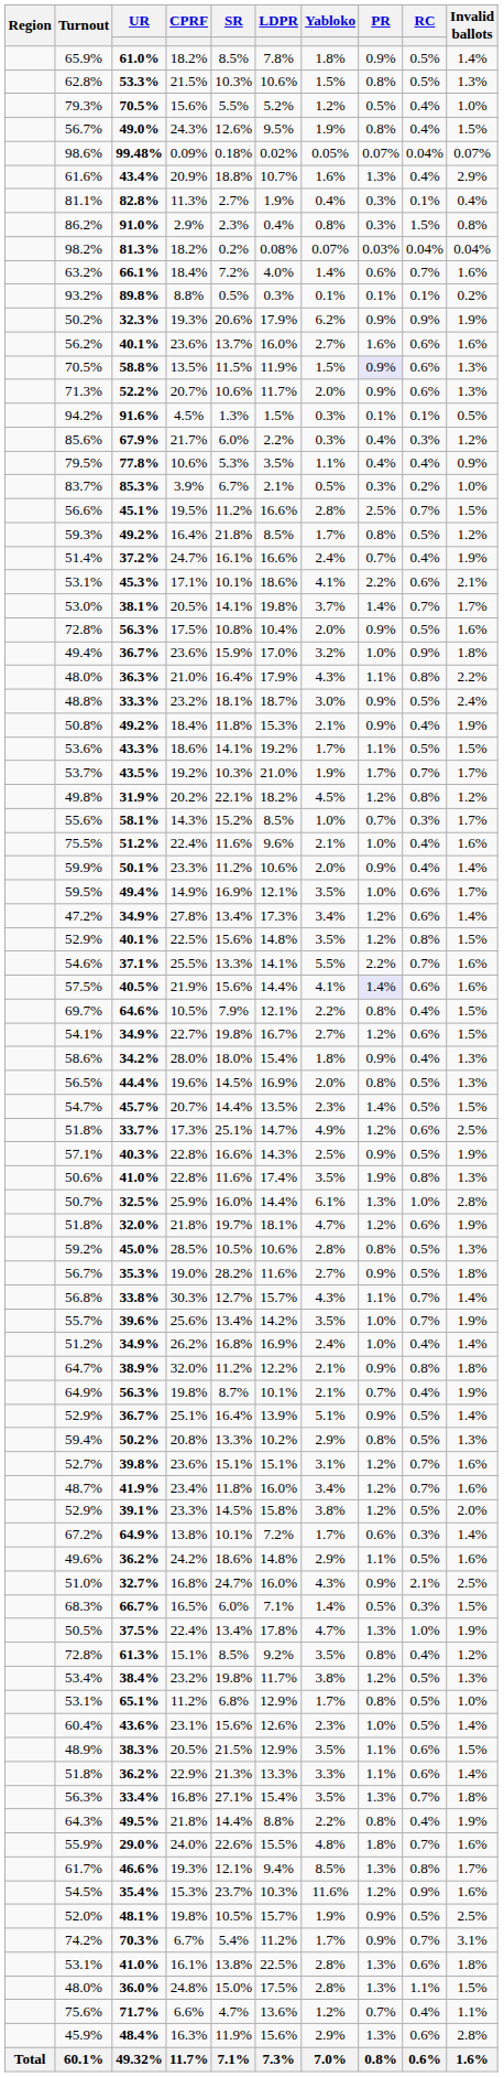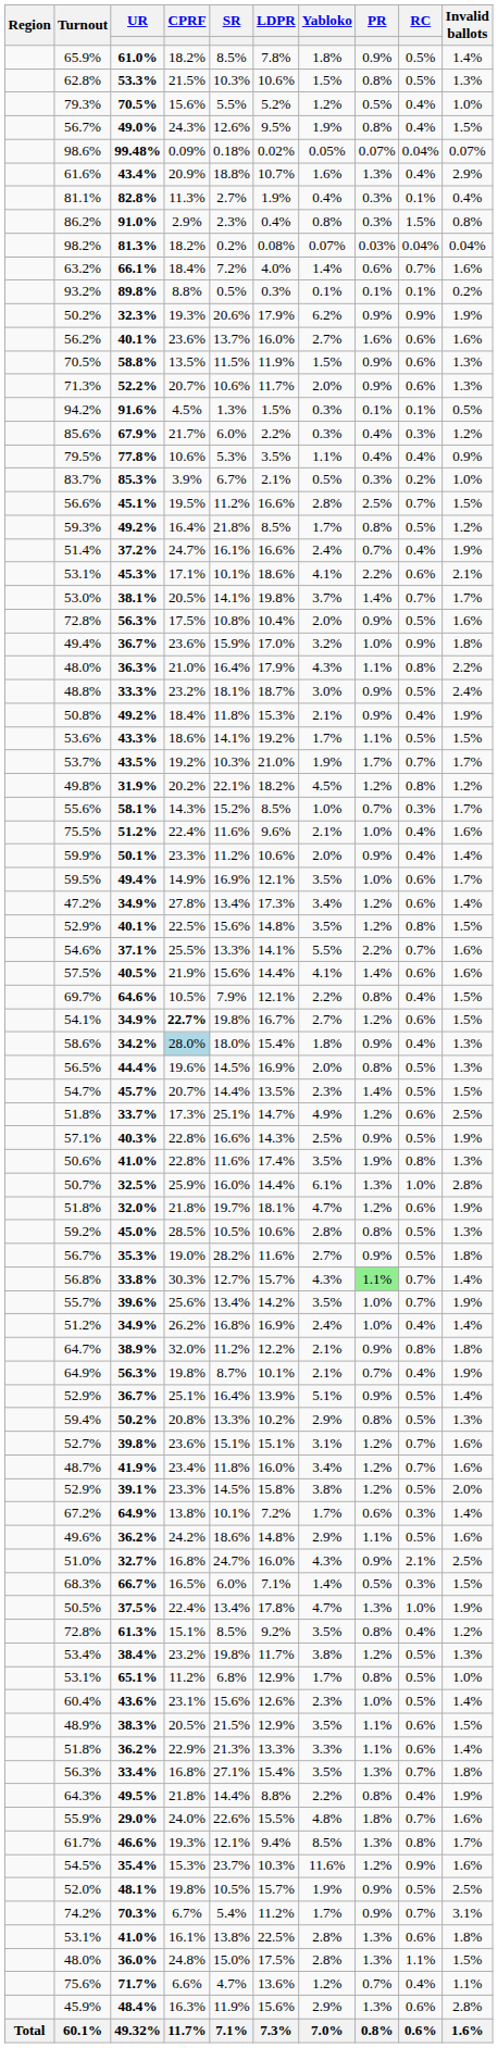58.8% | PR: lavender background -> no background
40.5% | PR: lavender background -> no background
54.1% / 34.9% | CPRF: normal -> bold
34.2% | CPRF: no background -> lightblue background
33.8% | PR: no background -> lightgreen background
